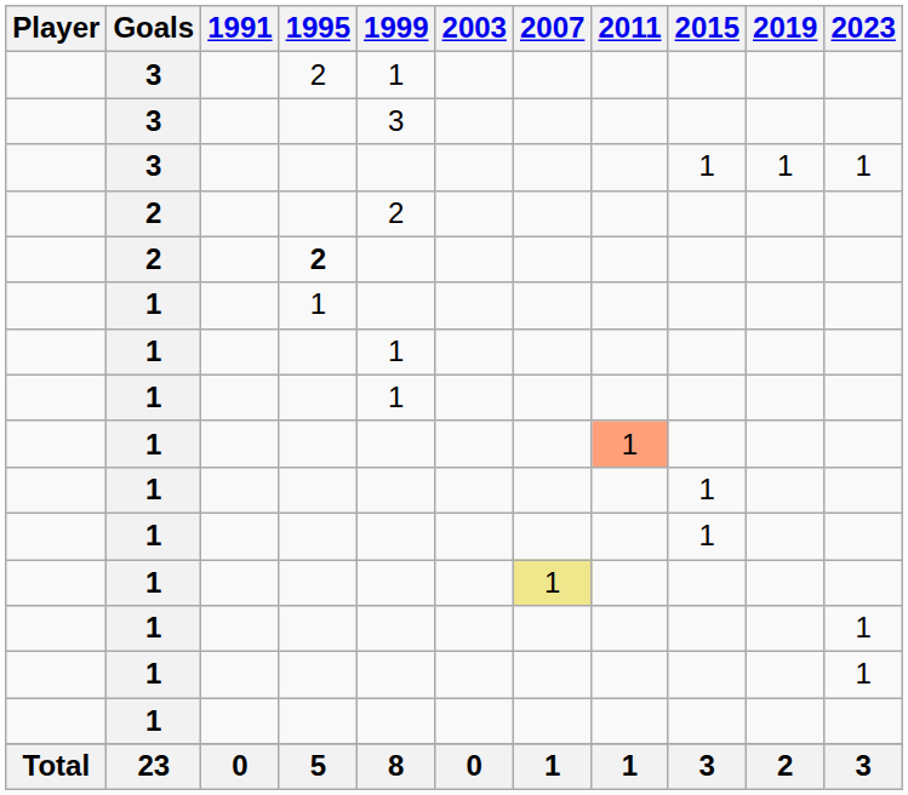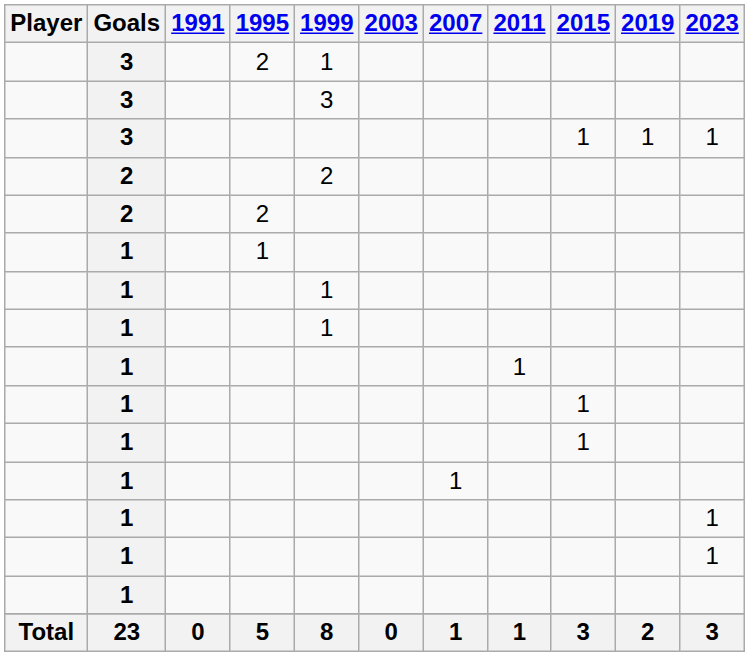row 6 | 1995: bold -> normal
row 10 | 2011: lightsalmon background -> no background
row 13 | 2007: khaki background -> no background
